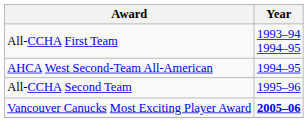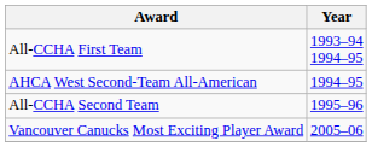Vancouver Canucks Most Exciting Player Award | Year: bold -> normal
